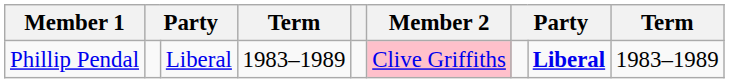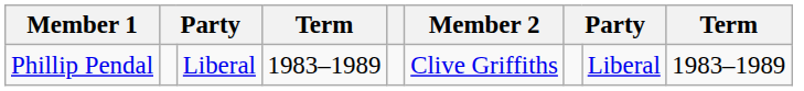Phillip Pendal | Member 2: pink background -> no background
Phillip Pendal | column 8: bold -> normal
